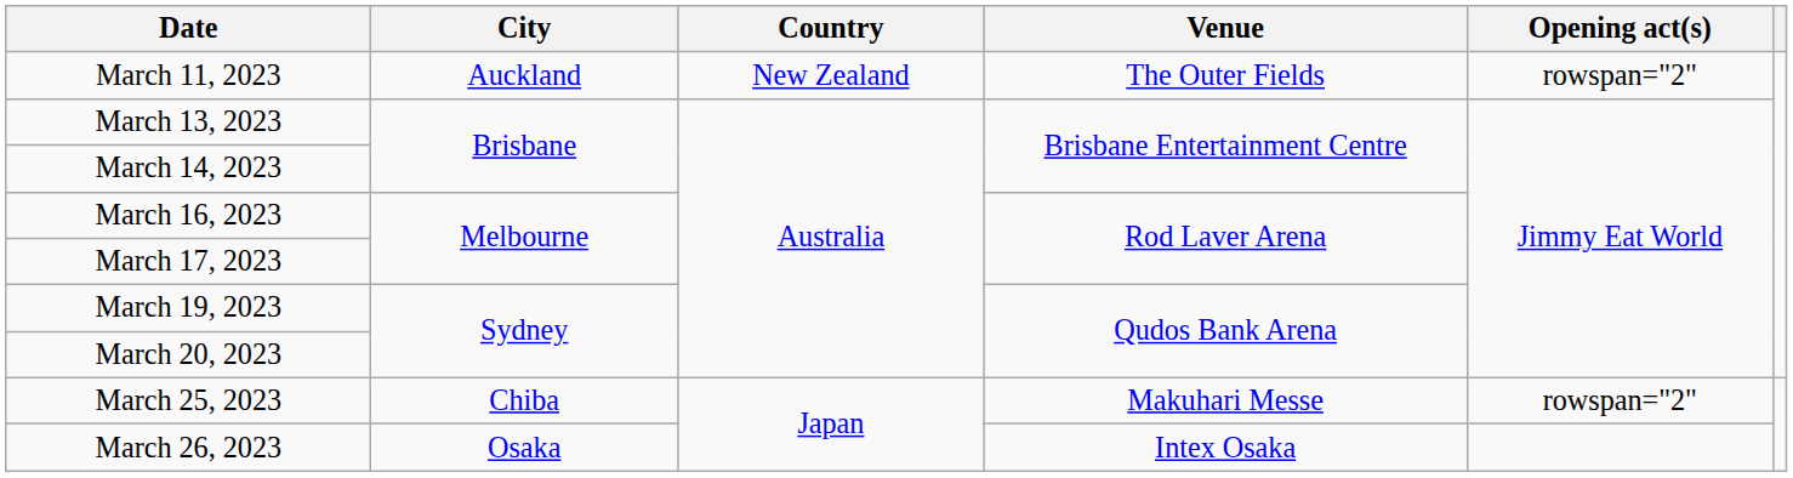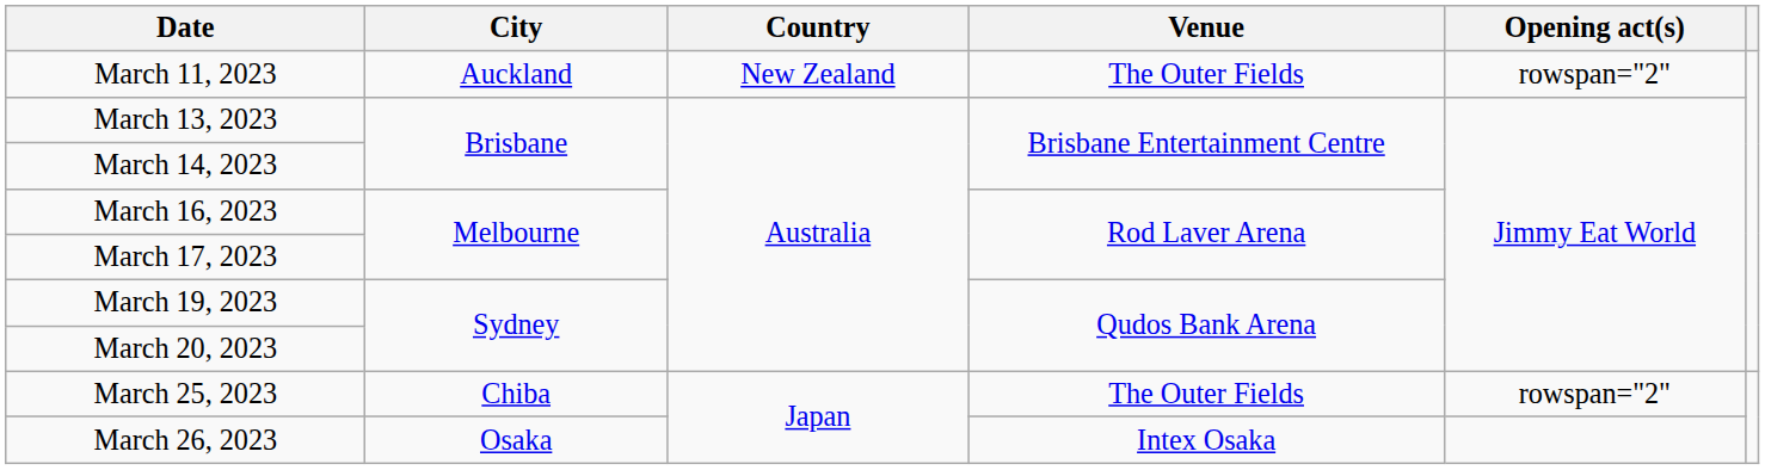March 25, 2023 | Venue: Makuhari Messe -> The Outer Fields
